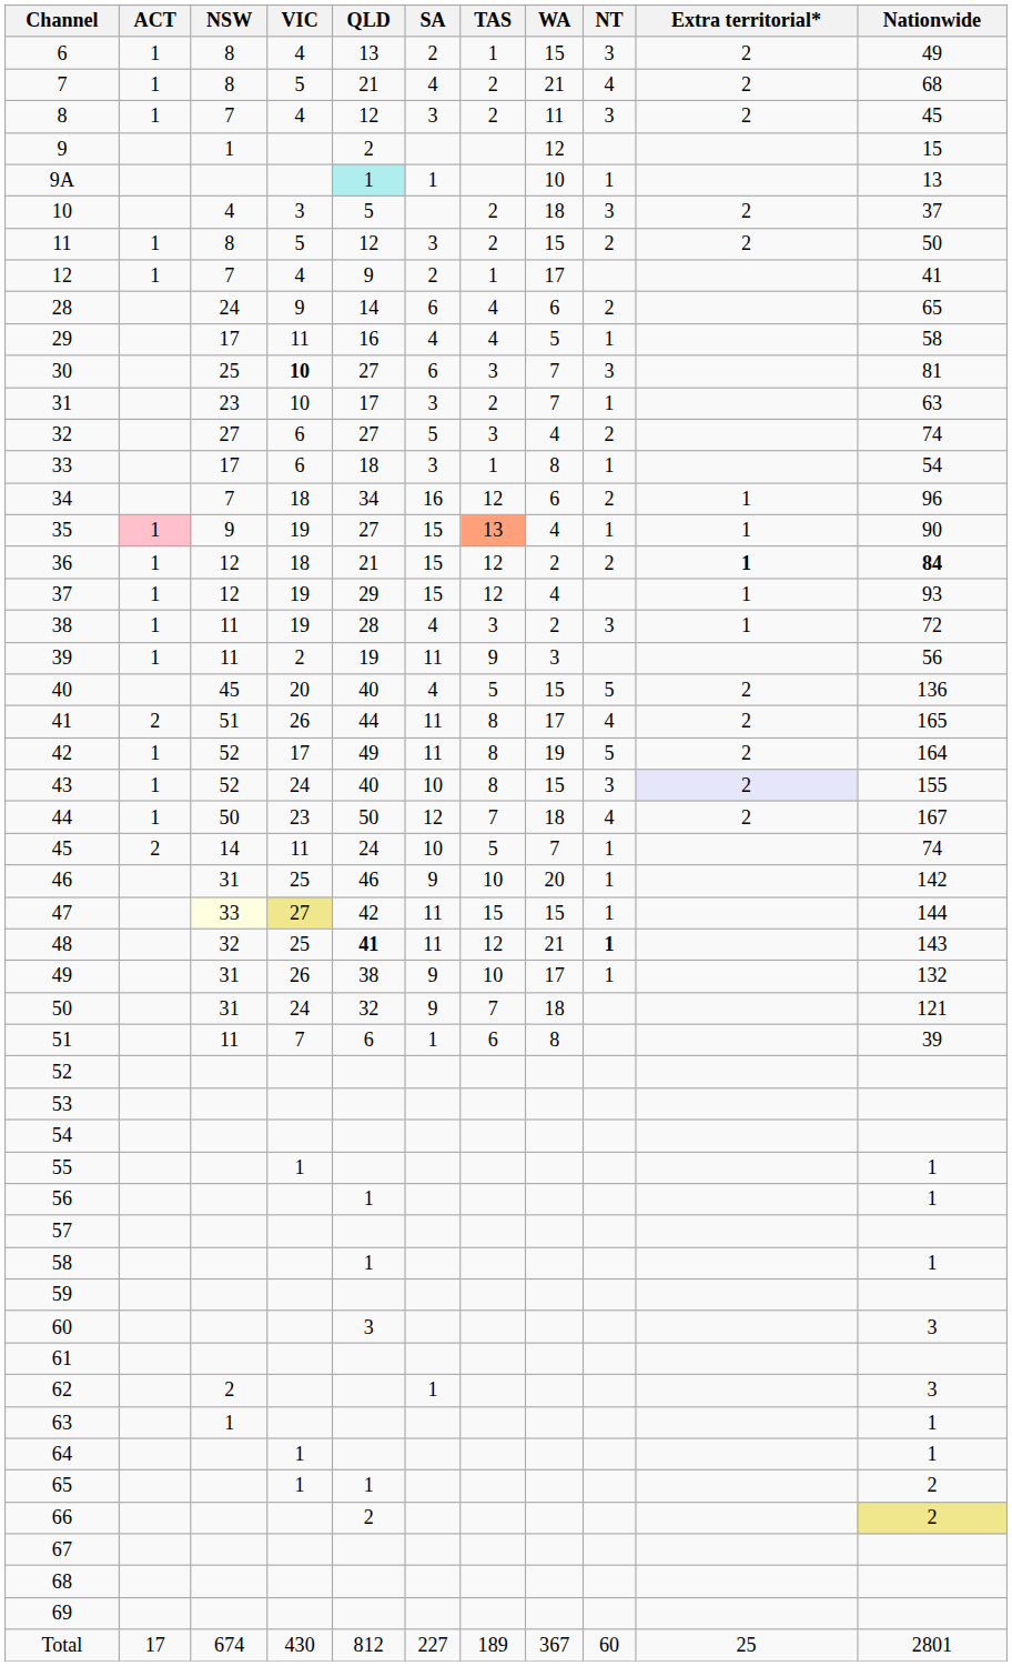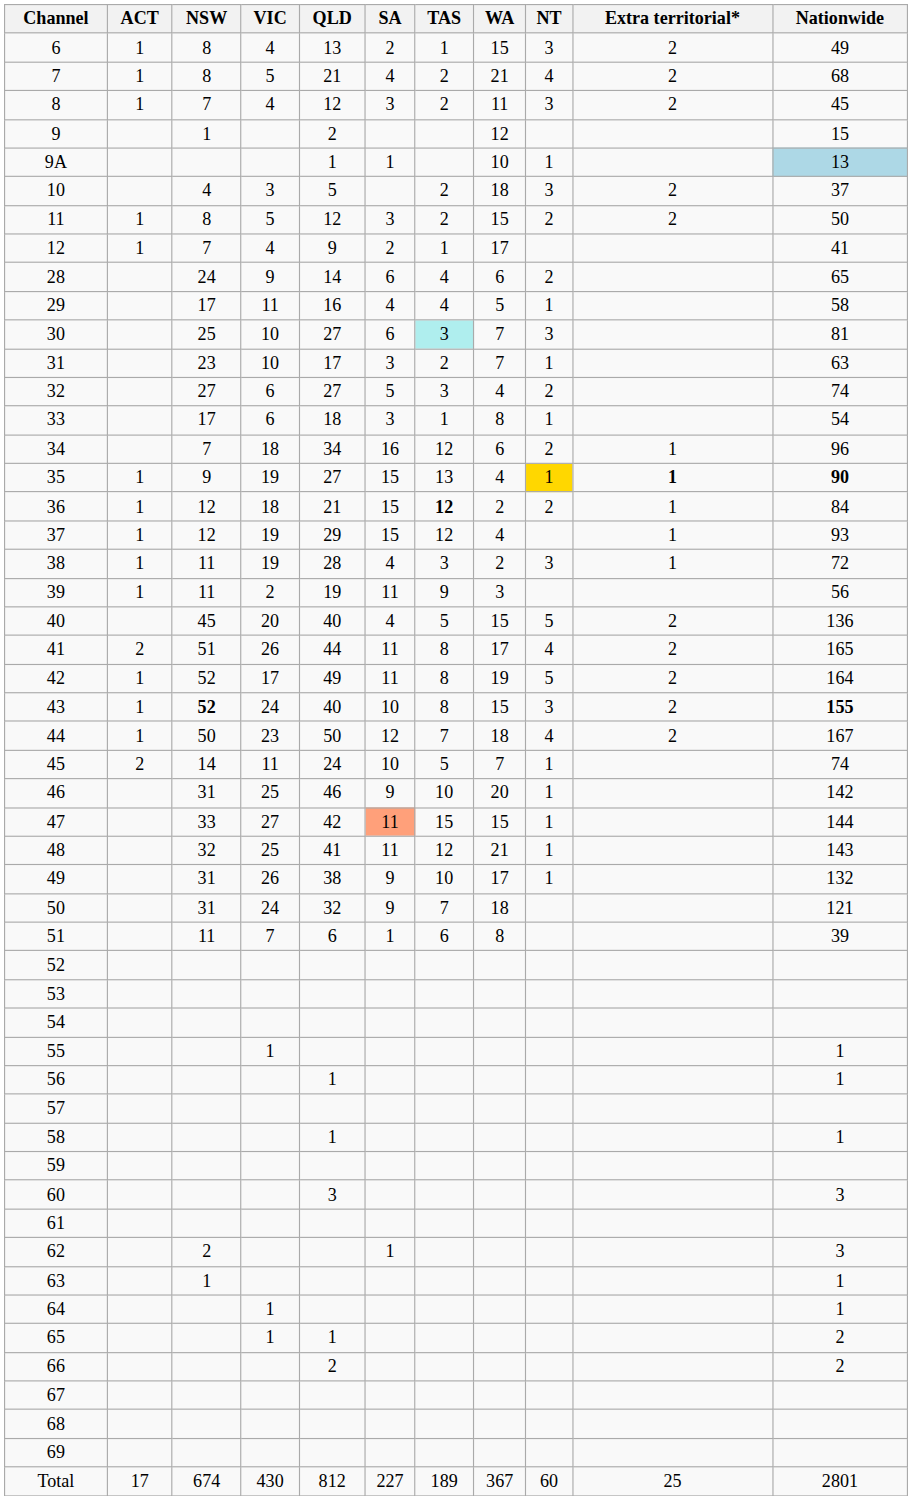9A | QLD: paleturquoise background -> no background
9A | Nationwide: no background -> lightblue background
30 | VIC: bold -> normal
30 | TAS: no background -> paleturquoise background
35 | ACT: pink background -> no background
35 | TAS: lightsalmon background -> no background
35 | NT: no background -> gold background
35 | Extra territorial*: normal -> bold
35 | Nationwide: normal -> bold
36 | TAS: normal -> bold
36 | Extra territorial*: bold -> normal
36 | Nationwide: bold -> normal
43 | NSW: normal -> bold
43 | Extra territorial*: lavender background -> no background
43 | Nationwide: normal -> bold
47 | NSW: lightyellow background -> no background
47 | VIC: khaki background -> no background
47 | SA: no background -> lightsalmon background
48 | QLD: bold -> normal
48 | NT: bold -> normal
66 | Nationwide: khaki background -> no background
